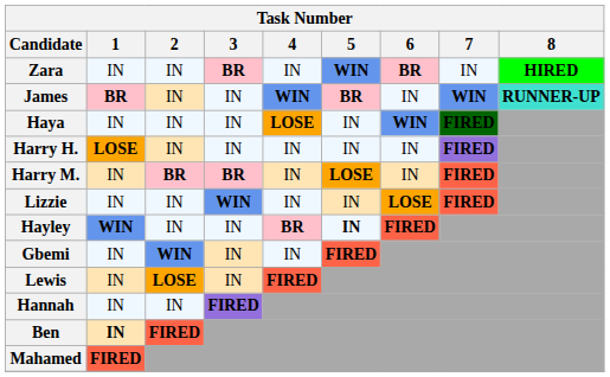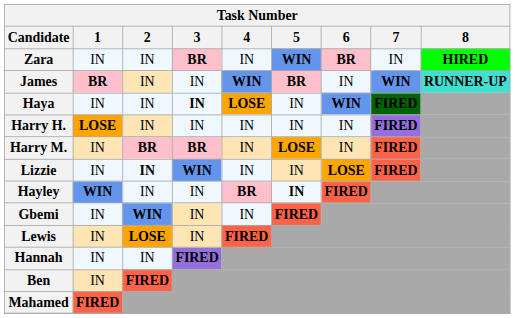Haya | 3: normal -> bold
Lizzie | 2: normal -> bold
Ben | 1: bold -> normal
